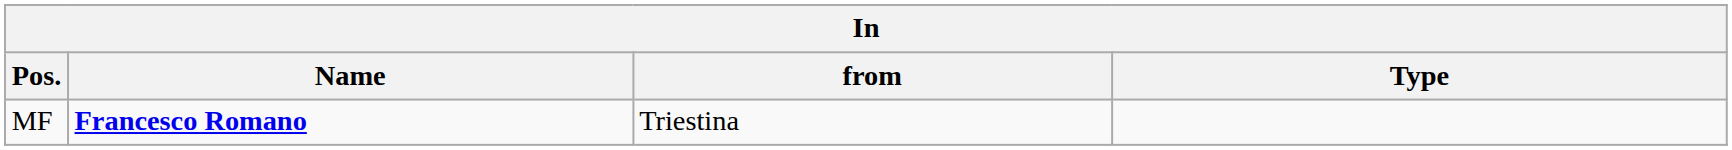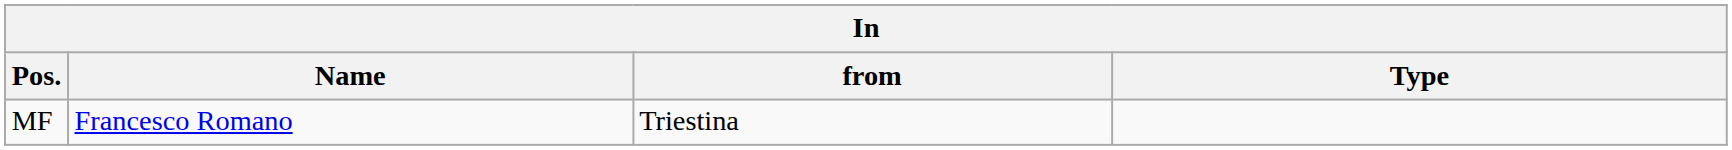MF | Name: bold -> normal
